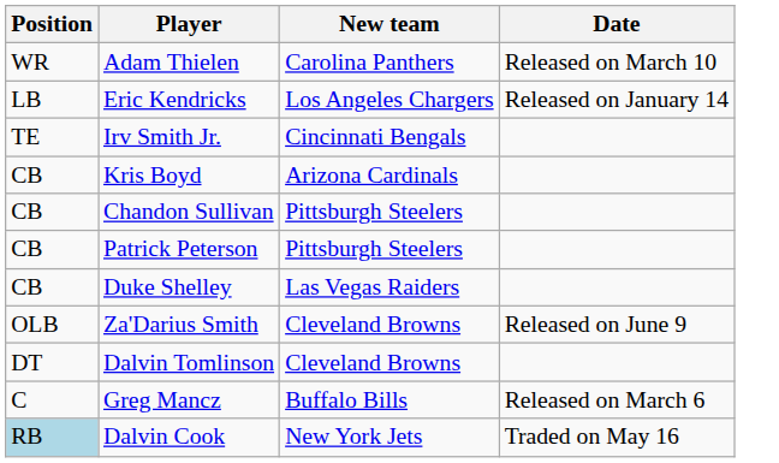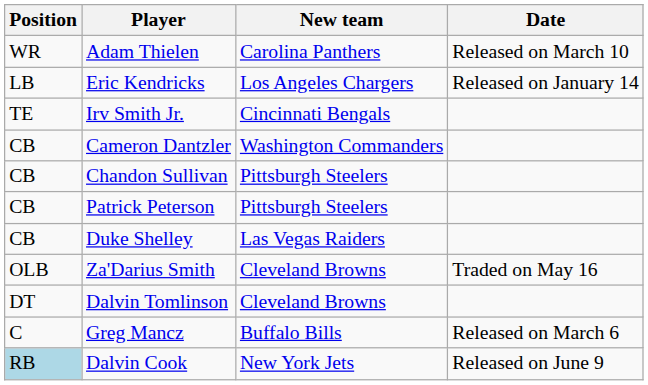- row: CB | Kris Boyd | Arizona Cardinals
+ row: CB | Cameron Dantzler | Washington Commanders
Za'Darius Smith | Date: Released on June 9 -> Traded on May 16
Dalvin Cook | Date: Traded on May 16 -> Released on June 9
